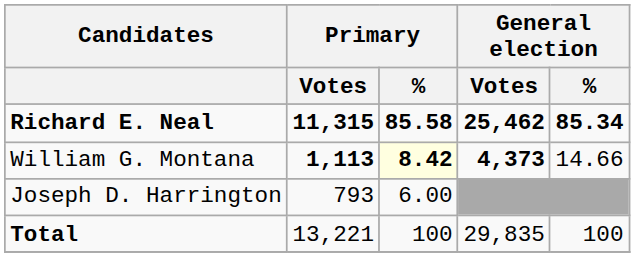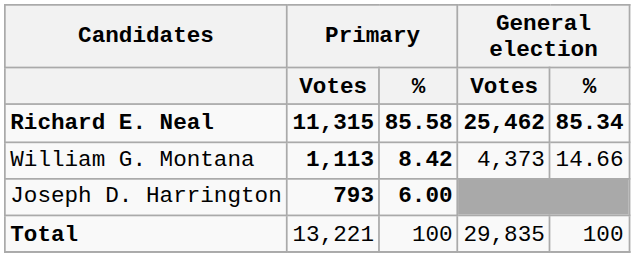William G. Montana | Primary / %: lightyellow background -> no background
William G. Montana | General election / Votes: bold -> normal
Joseph D. Harrington | Primary / Votes: normal -> bold
Joseph D. Harrington | Primary / %: normal -> bold
